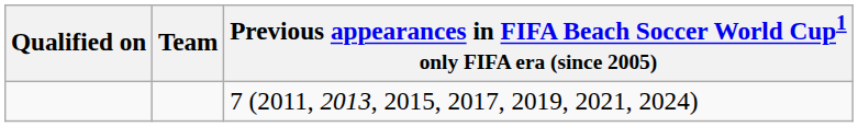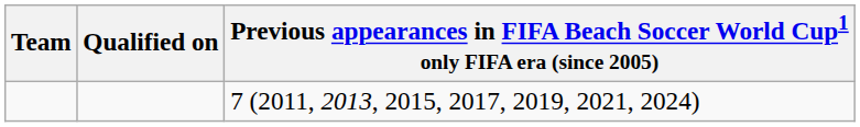columns swapped: Team <-> Qualified on
